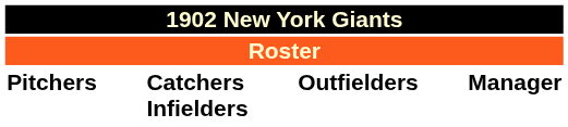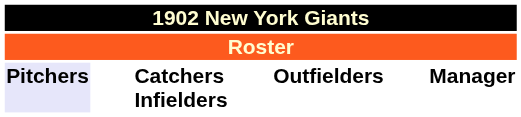Pitchers | column 1: no background -> lavender background
